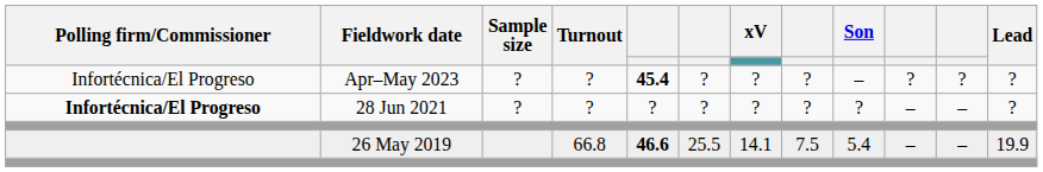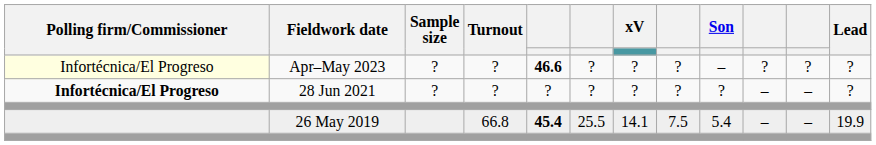Apr–May 2023 | Polling firm/Commissioner: no background -> lightyellow background
Apr–May 2023 | column 5: 45.4 -> 46.6
26 May 2019 | column 5: 46.6 -> 45.4
